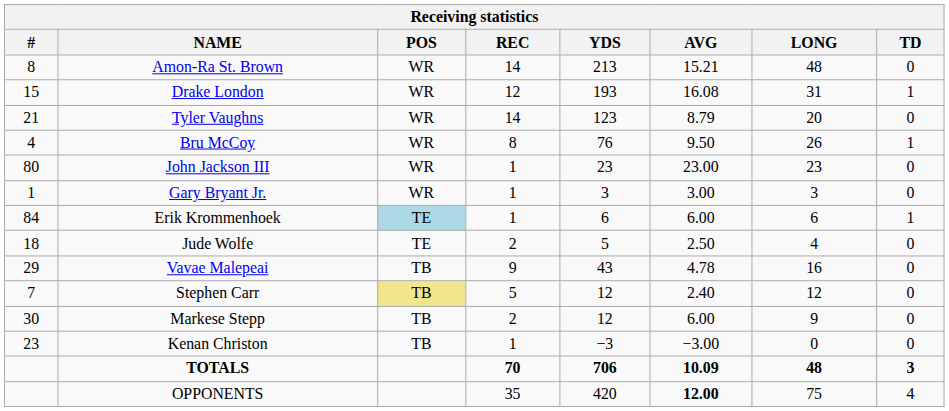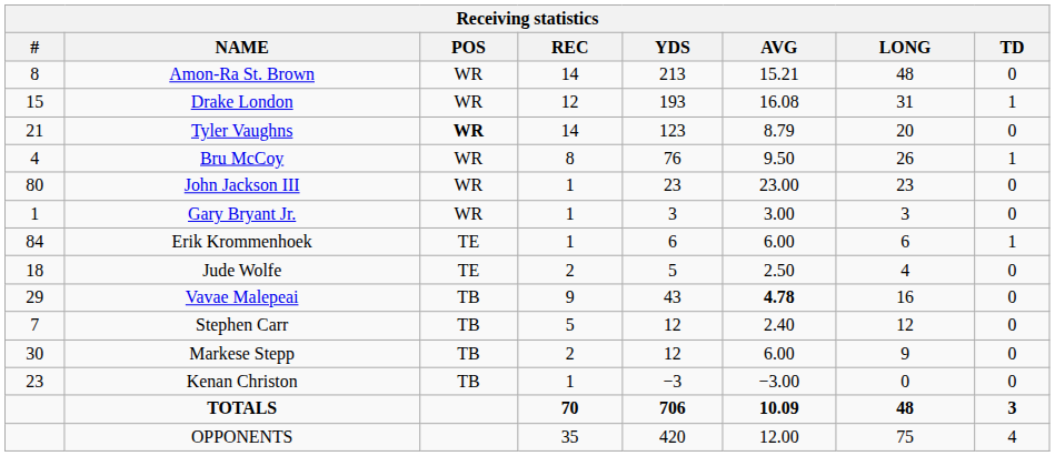Tyler Vaughns | POS: normal -> bold
Erik Krommenhoek | POS: lightblue background -> no background
Vavae Malepeai | AVG: normal -> bold
Stephen Carr | POS: khaki background -> no background
OPPONENTS | AVG: bold -> normal
